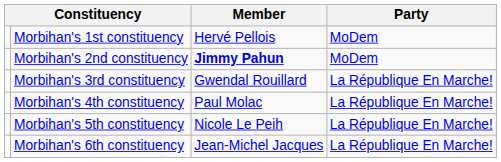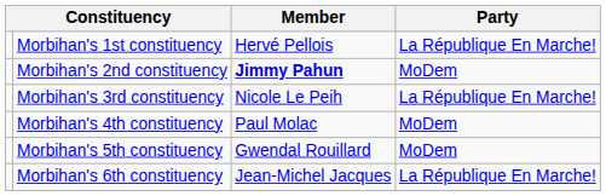Morbihan's 1st constituency | Party: MoDem -> La République En Marche!
Morbihan's 3rd constituency | Member: Gwendal Rouillard -> Nicole Le Peih
Morbihan's 4th constituency | Party: La République En Marche! -> MoDem
Morbihan's 5th constituency | Member: Nicole Le Peih -> Gwendal Rouillard
Morbihan's 5th constituency | Party: La République En Marche! -> MoDem
